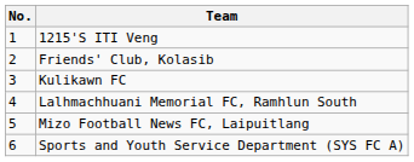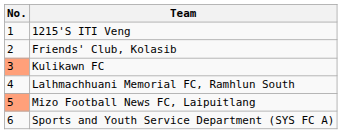Kulikawn FC | No.: no background -> lightsalmon background
Mizo Football News FC, Laipuitlang | No.: no background -> lightsalmon background
